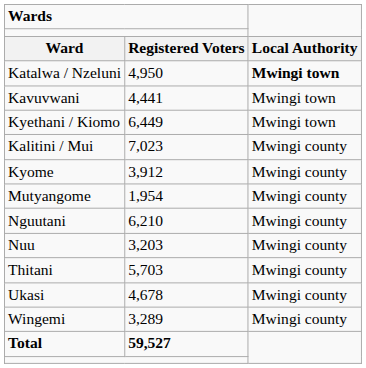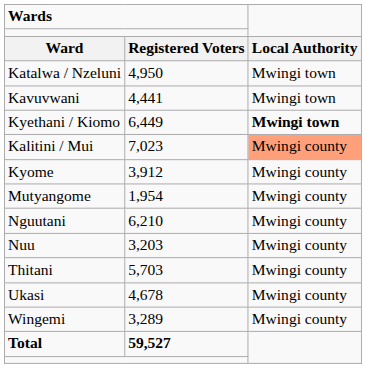Katalwa / Nzeluni | column 3: bold -> normal
Kyethani / Kiomo | column 3: normal -> bold
Kalitini / Mui | column 3: no background -> lightsalmon background
